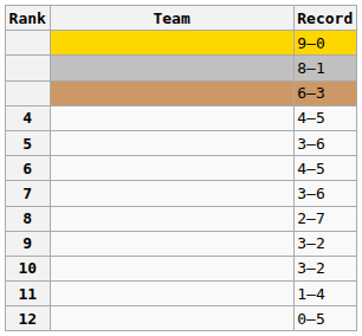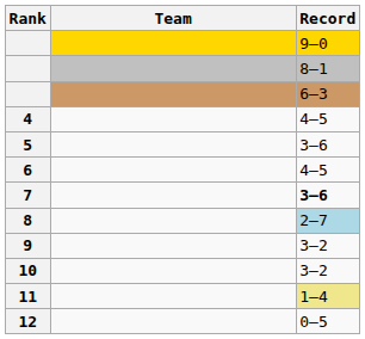7 | Record: normal -> bold
8 | Record: no background -> lightblue background
11 | Record: no background -> khaki background
